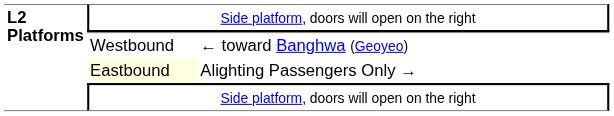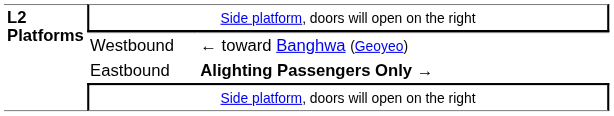Eastbound | column 2: lightyellow background -> no background
Eastbound | column 3: normal -> bold
